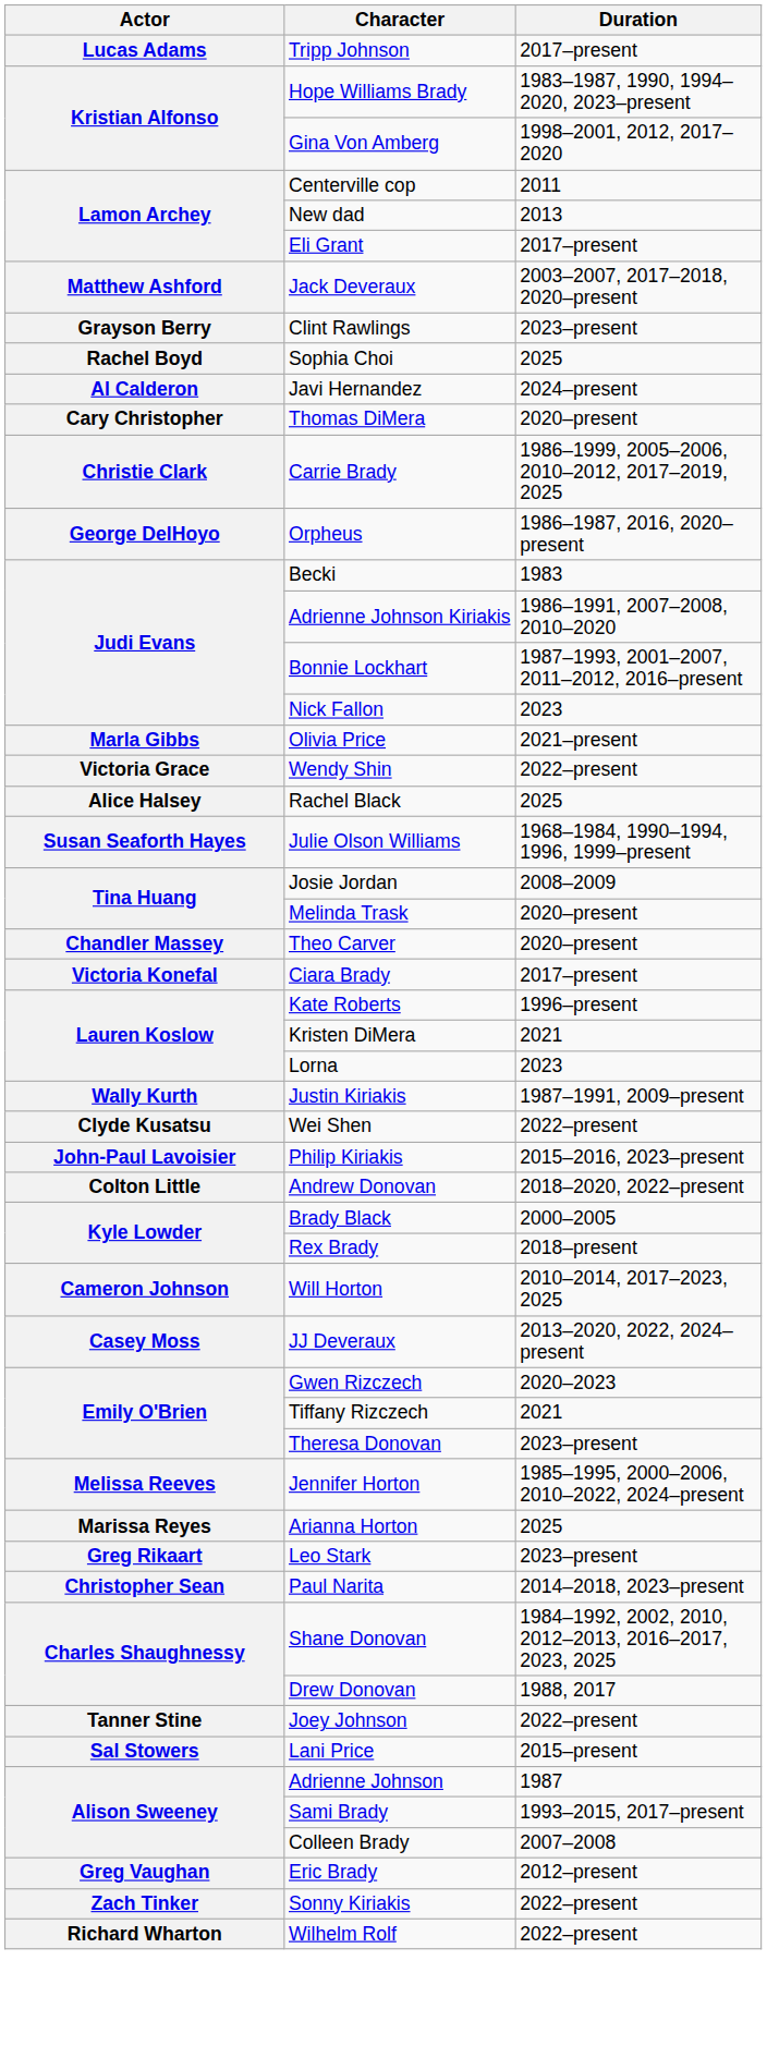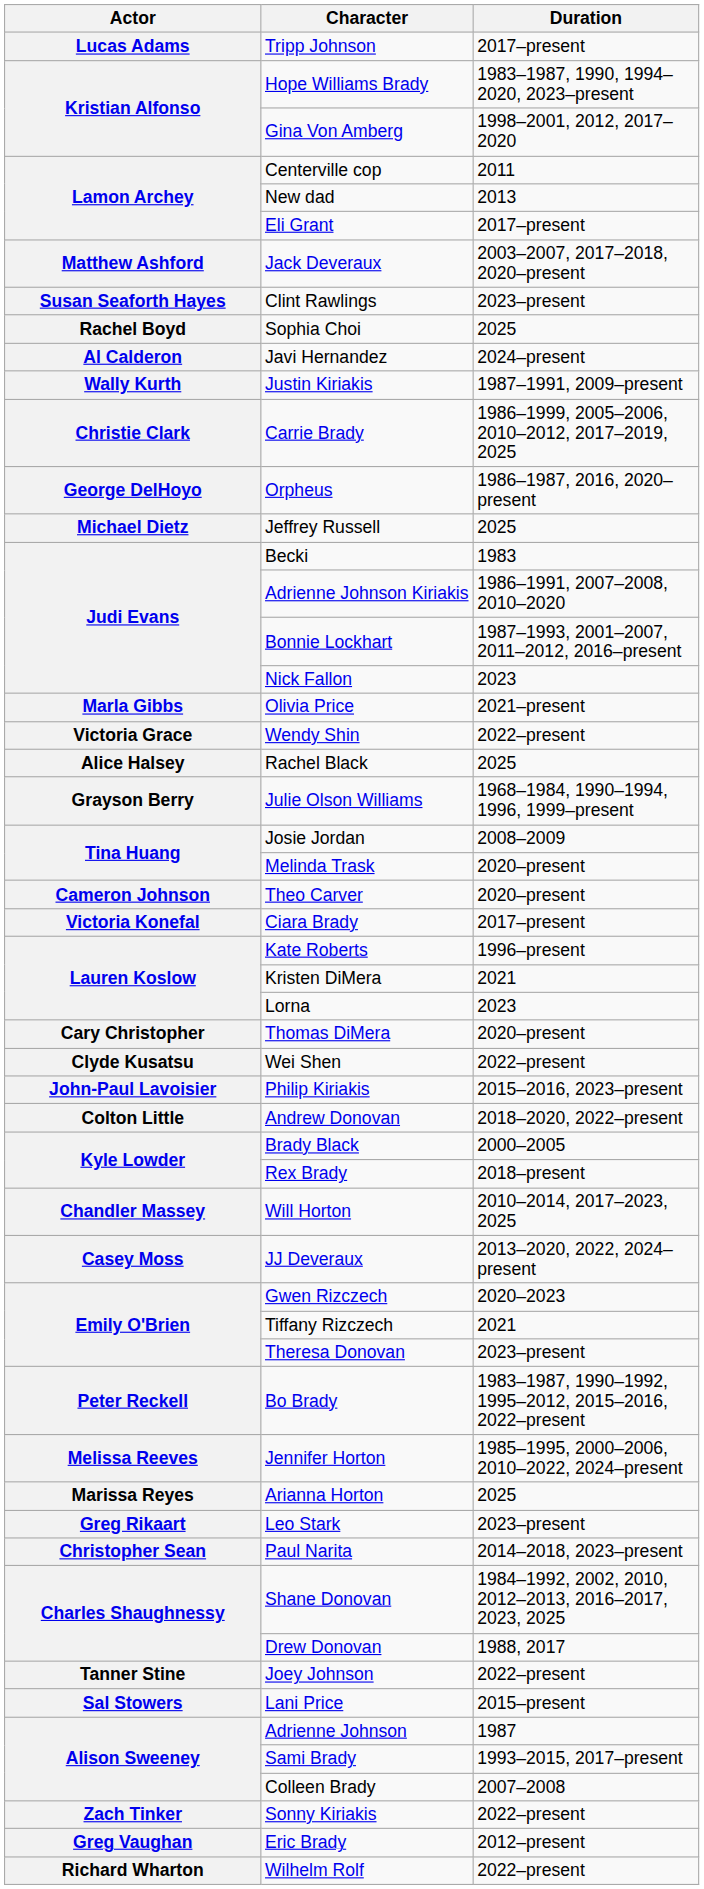Clint Rawlings | Actor: Grayson Berry -> Susan Seaforth Hayes
rows swapped: Thomas DiMera <-> Justin Kiriakis
+ row: Michael Dietz | Jeffrey Russell | 2025
Julie Olson Williams | Actor: Susan Seaforth Hayes -> Grayson Berry
Theo Carver | Actor: Chandler Massey -> Cameron Johnson
Will Horton | Actor: Cameron Johnson -> Chandler Massey
+ row: Peter Reckell | Bo Brady | 1983–1987, 1990–1992, 1995–2012, 2015–2016, 2022–present
rows swapped: Eric Brady <-> Sonny Kiriakis
